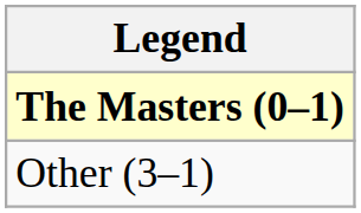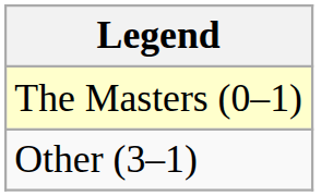row 2 | column 1: bold -> normal
